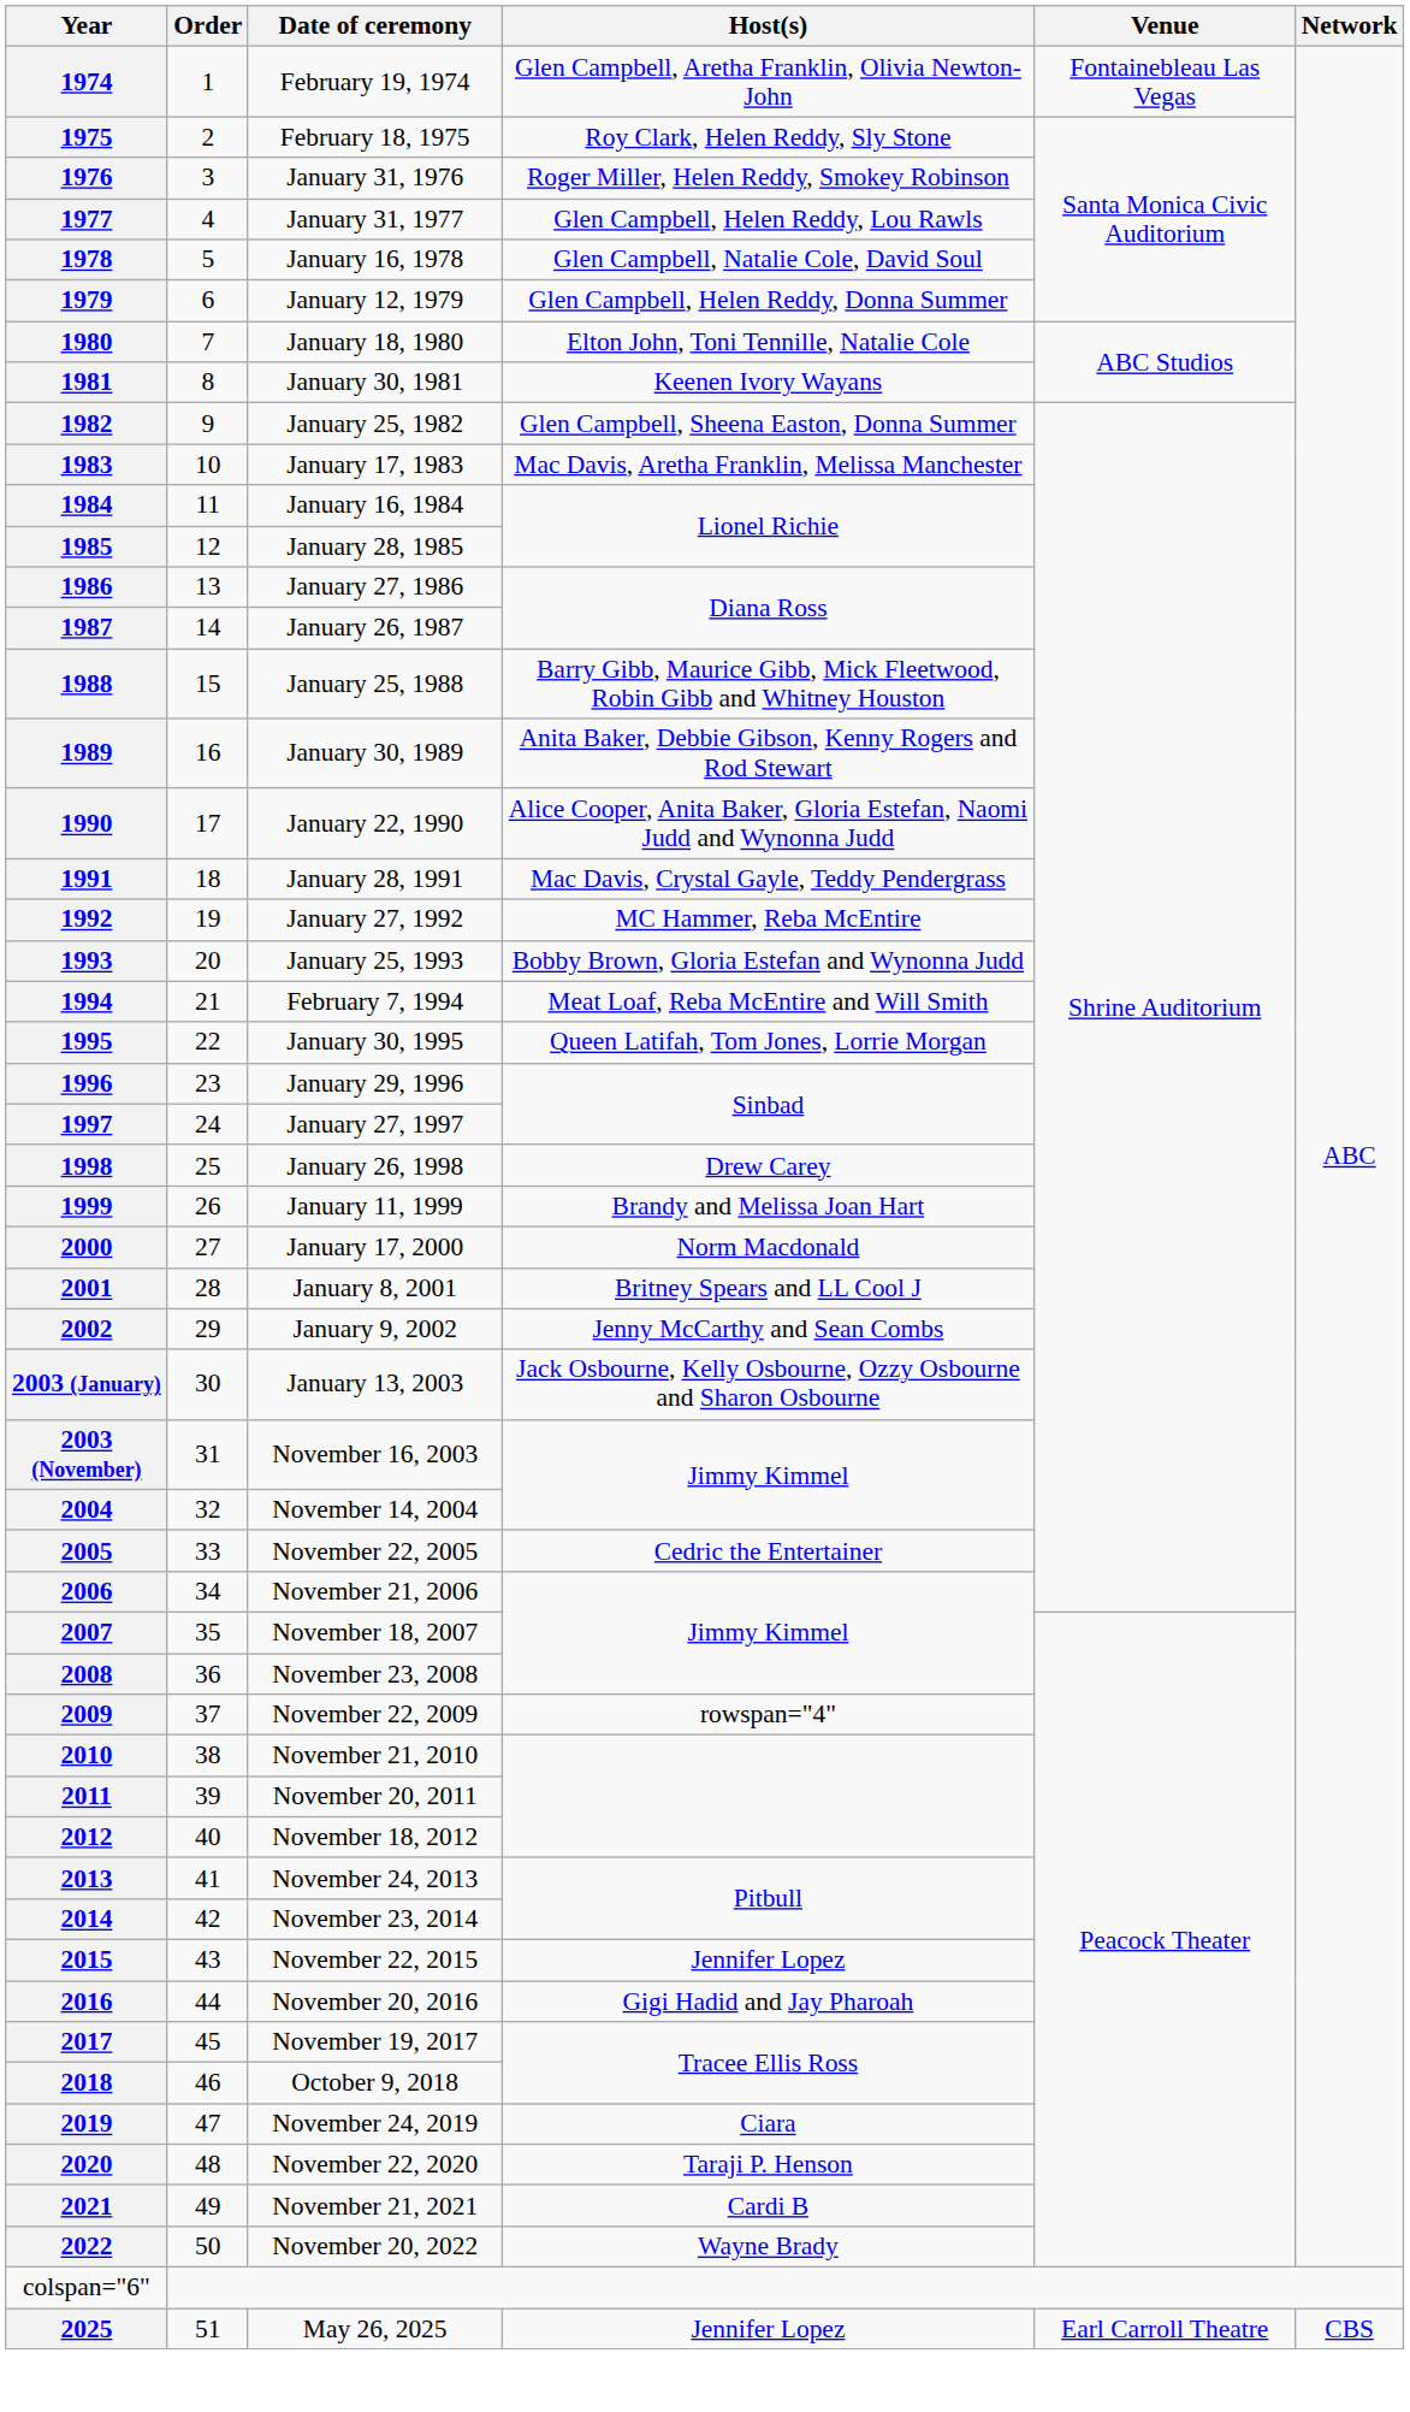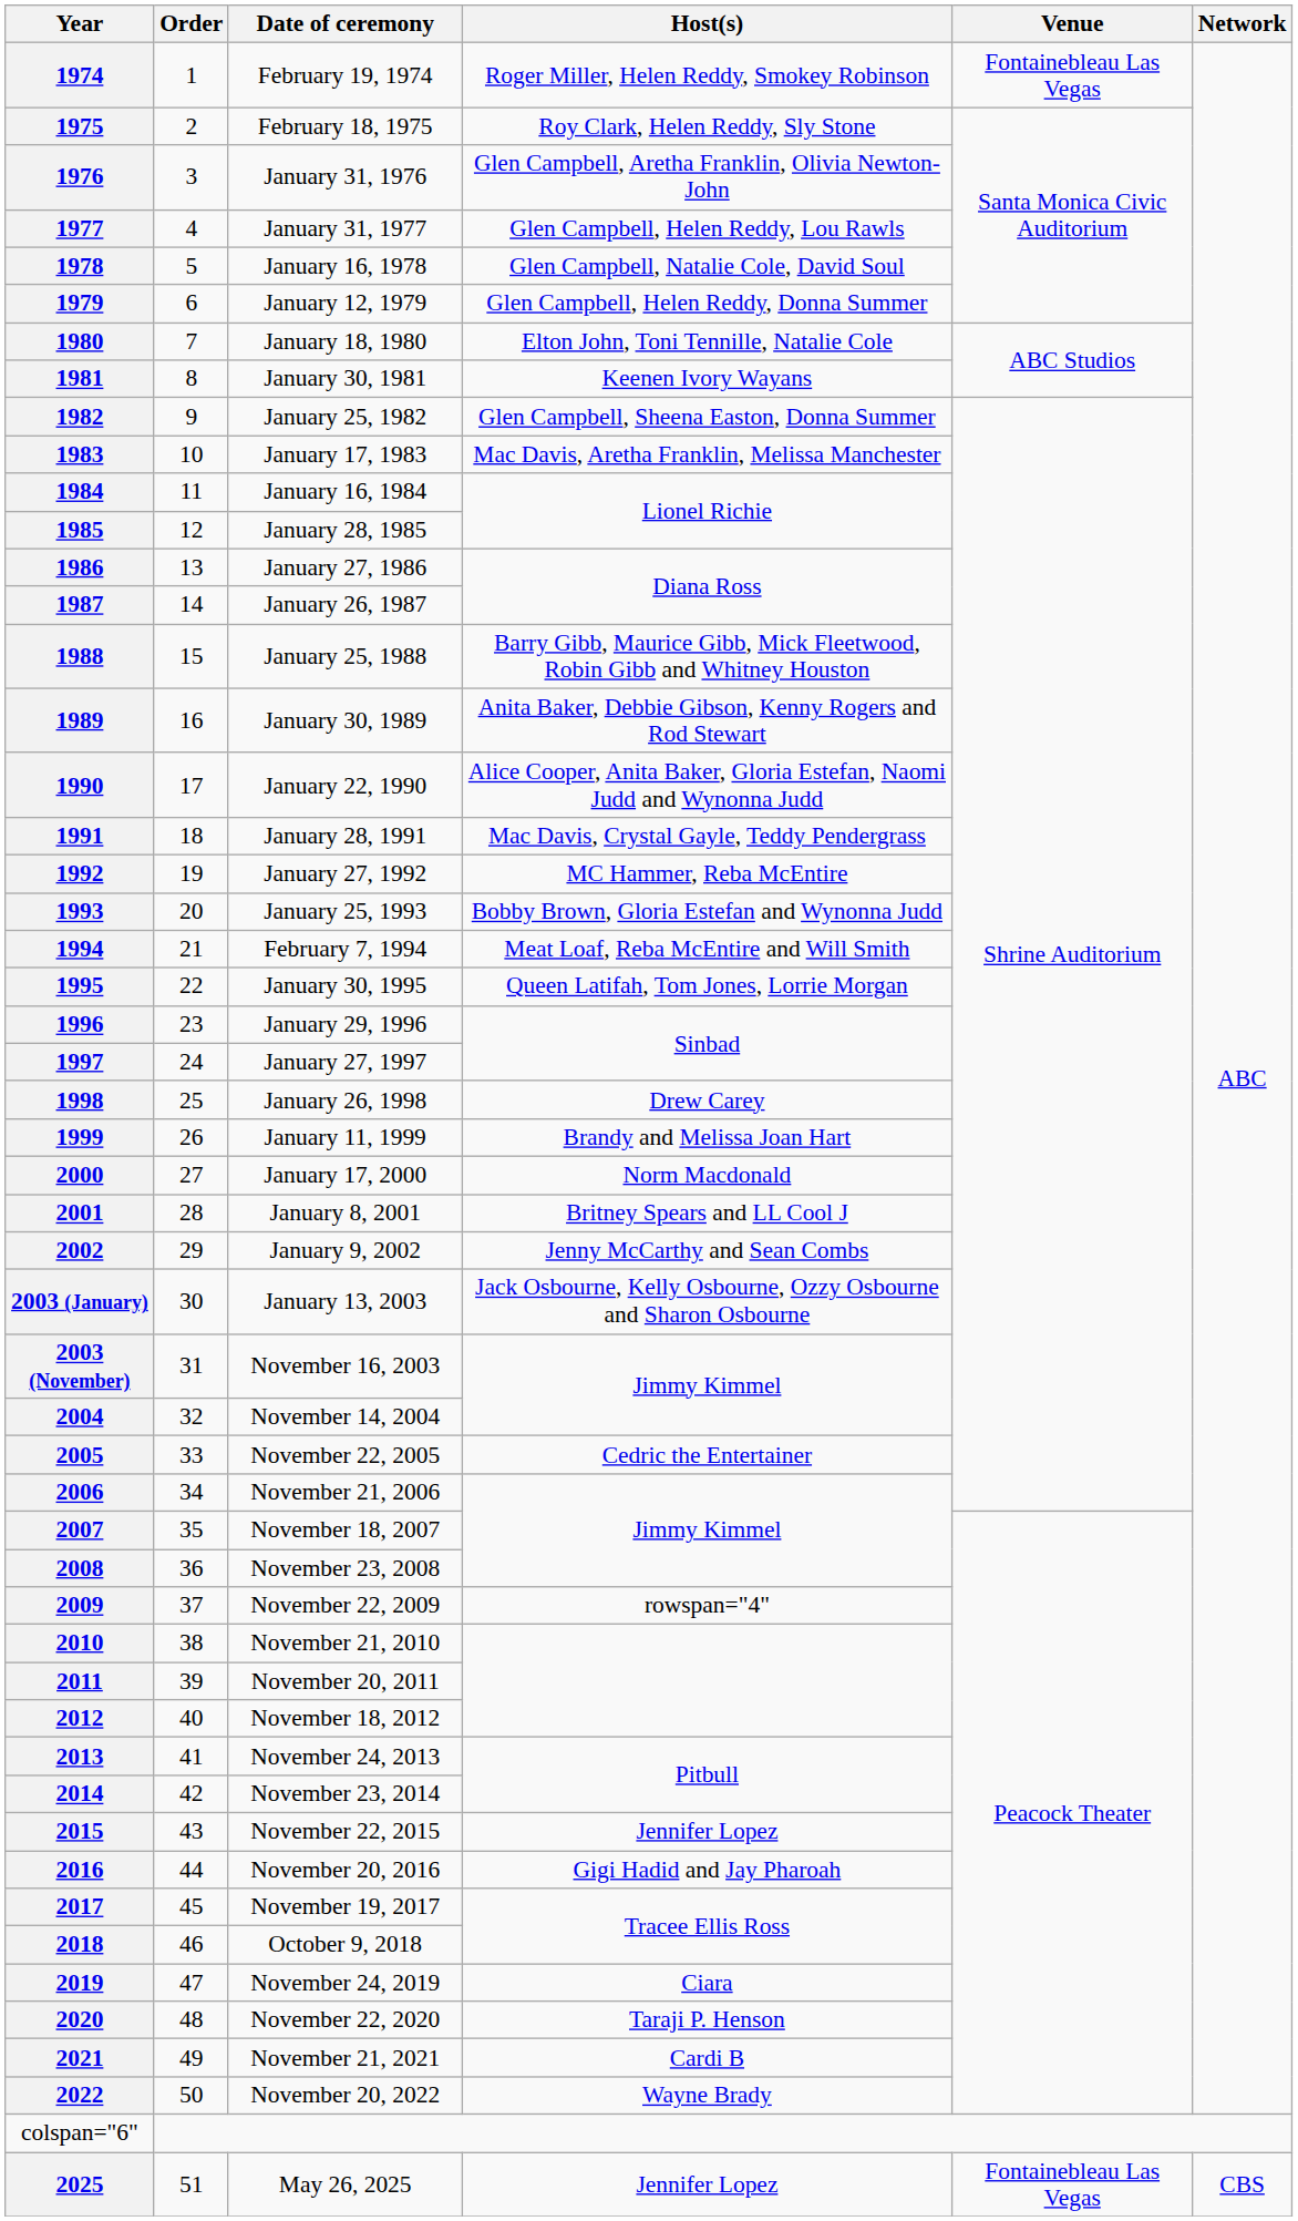1974 | Host(s): Glen Campbell, Aretha Franklin, Olivia Newton-John -> Roger Miller, Helen Reddy, Smokey Robinson
1976 | Host(s): Roger Miller, Helen Reddy, Smokey Robinson -> Glen Campbell, Aretha Franklin, Olivia Newton-John
2025 | Venue: Earl Carroll Theatre -> Fontainebleau Las Vegas
